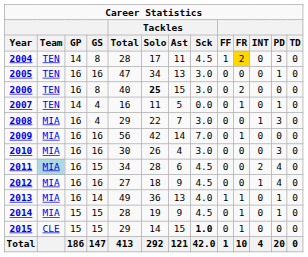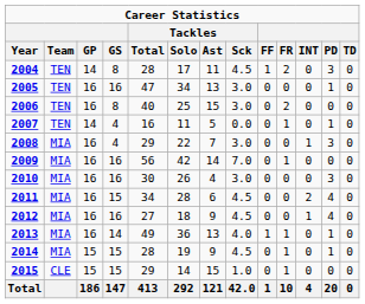2004 | FR: gold background -> no background
2006 | Tackles / Solo: bold -> normal
2011 | Team: lightblue background -> no background
2015 | Tackles / Sck: bold -> normal
